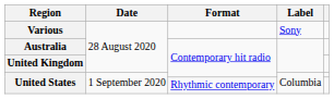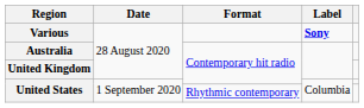Various | Label: normal -> bold
